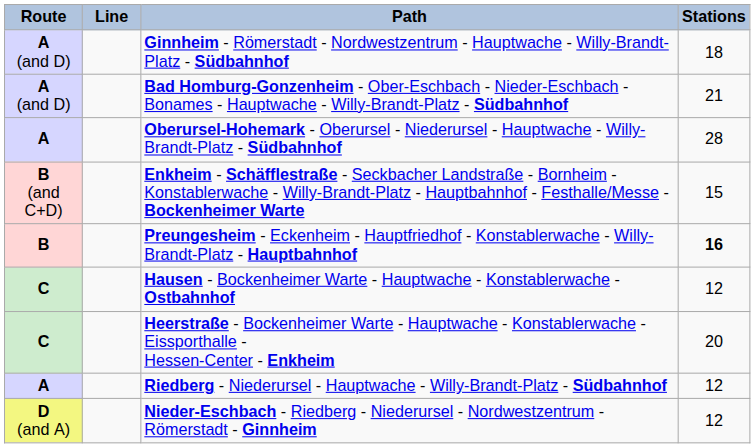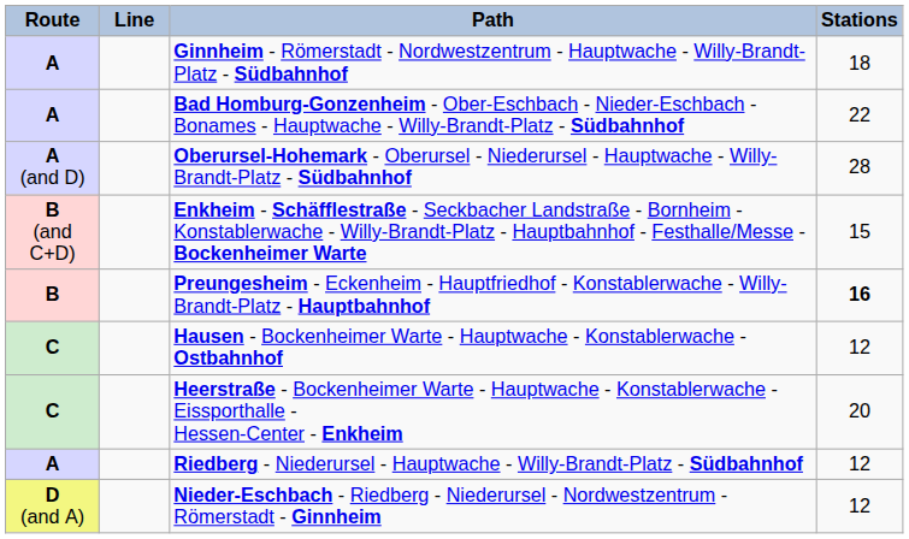row 2 | Route: A (and D) -> A
row 3 | Route: A (and D) -> A
row 3 | Stations: 21 -> 22
row 4 | Route: A -> A (and D)
